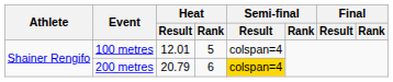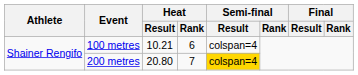100 metres | Heat / Result: 12.01 -> 10.21
100 metres | Heat / Rank: 5 -> 6
200 metres | Heat / Result: 20.79 -> 20.80
200 metres | Heat / Rank: 6 -> 7
